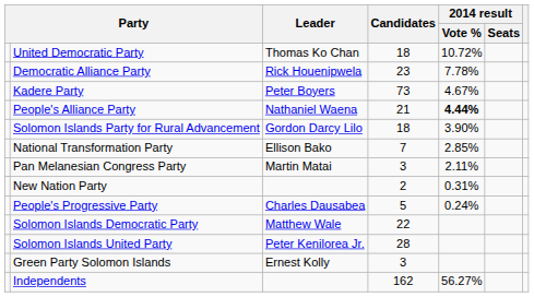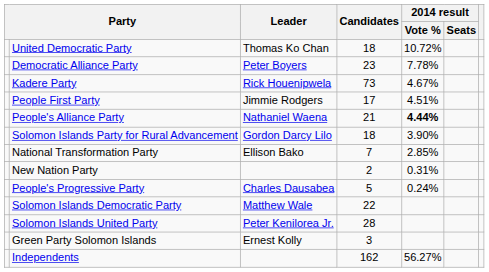Democratic Alliance Party | Leader: Rick Houenipwela -> Peter Boyers
Kadere Party | Leader: Peter Boyers -> Rick Houenipwela
+ row: People First Party | Jimmie Rodgers | 17 | 4.51%
- row: Pan Melanesian Congress Party | Martin Matai | 3 | 2.11%
